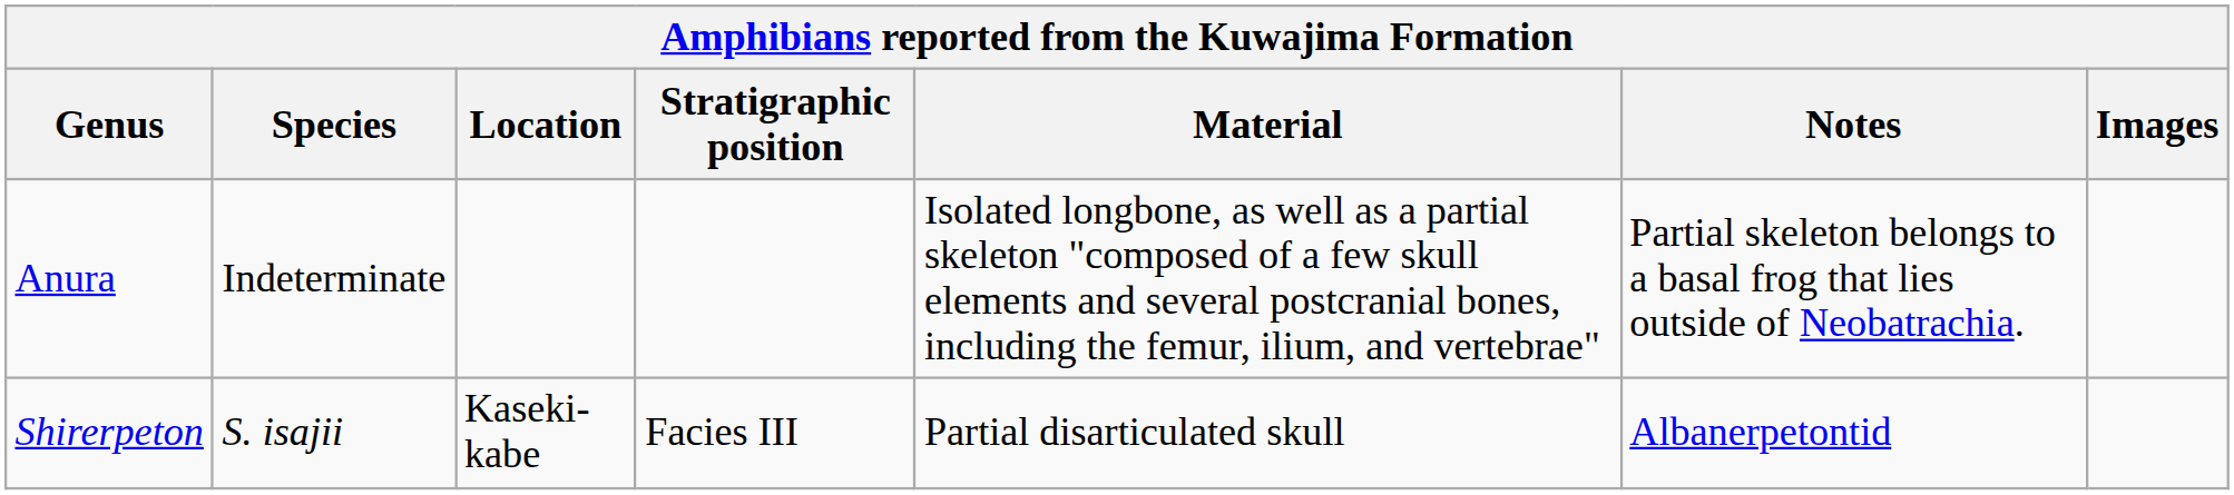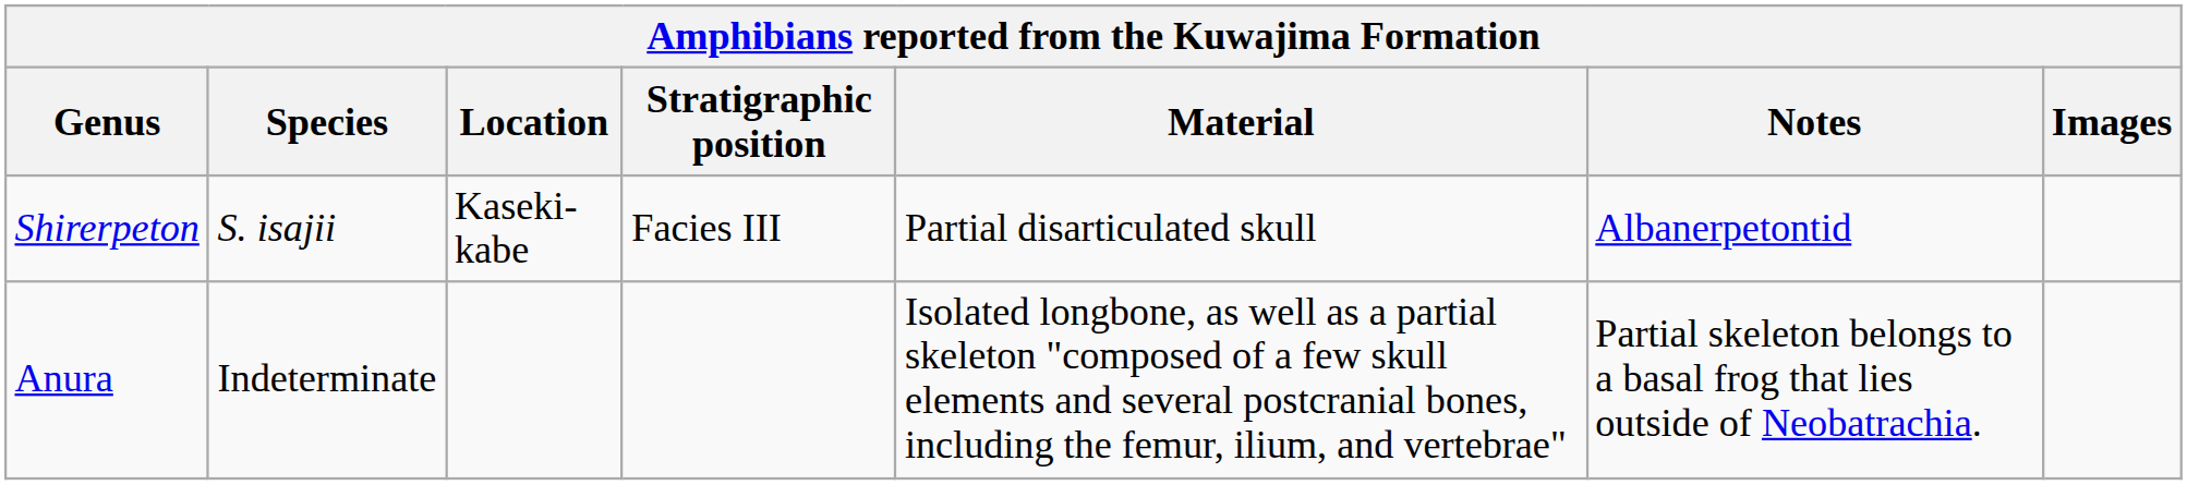rows swapped: Shirerpeton <-> Anura
